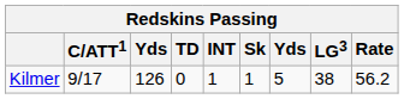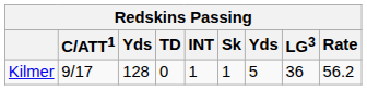Kilmer | column 3: 126 -> 128
Kilmer | LG3: 38 -> 36
